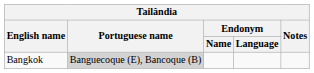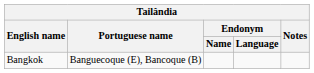Bangkok | Portuguese name: lightgrey background -> no background
